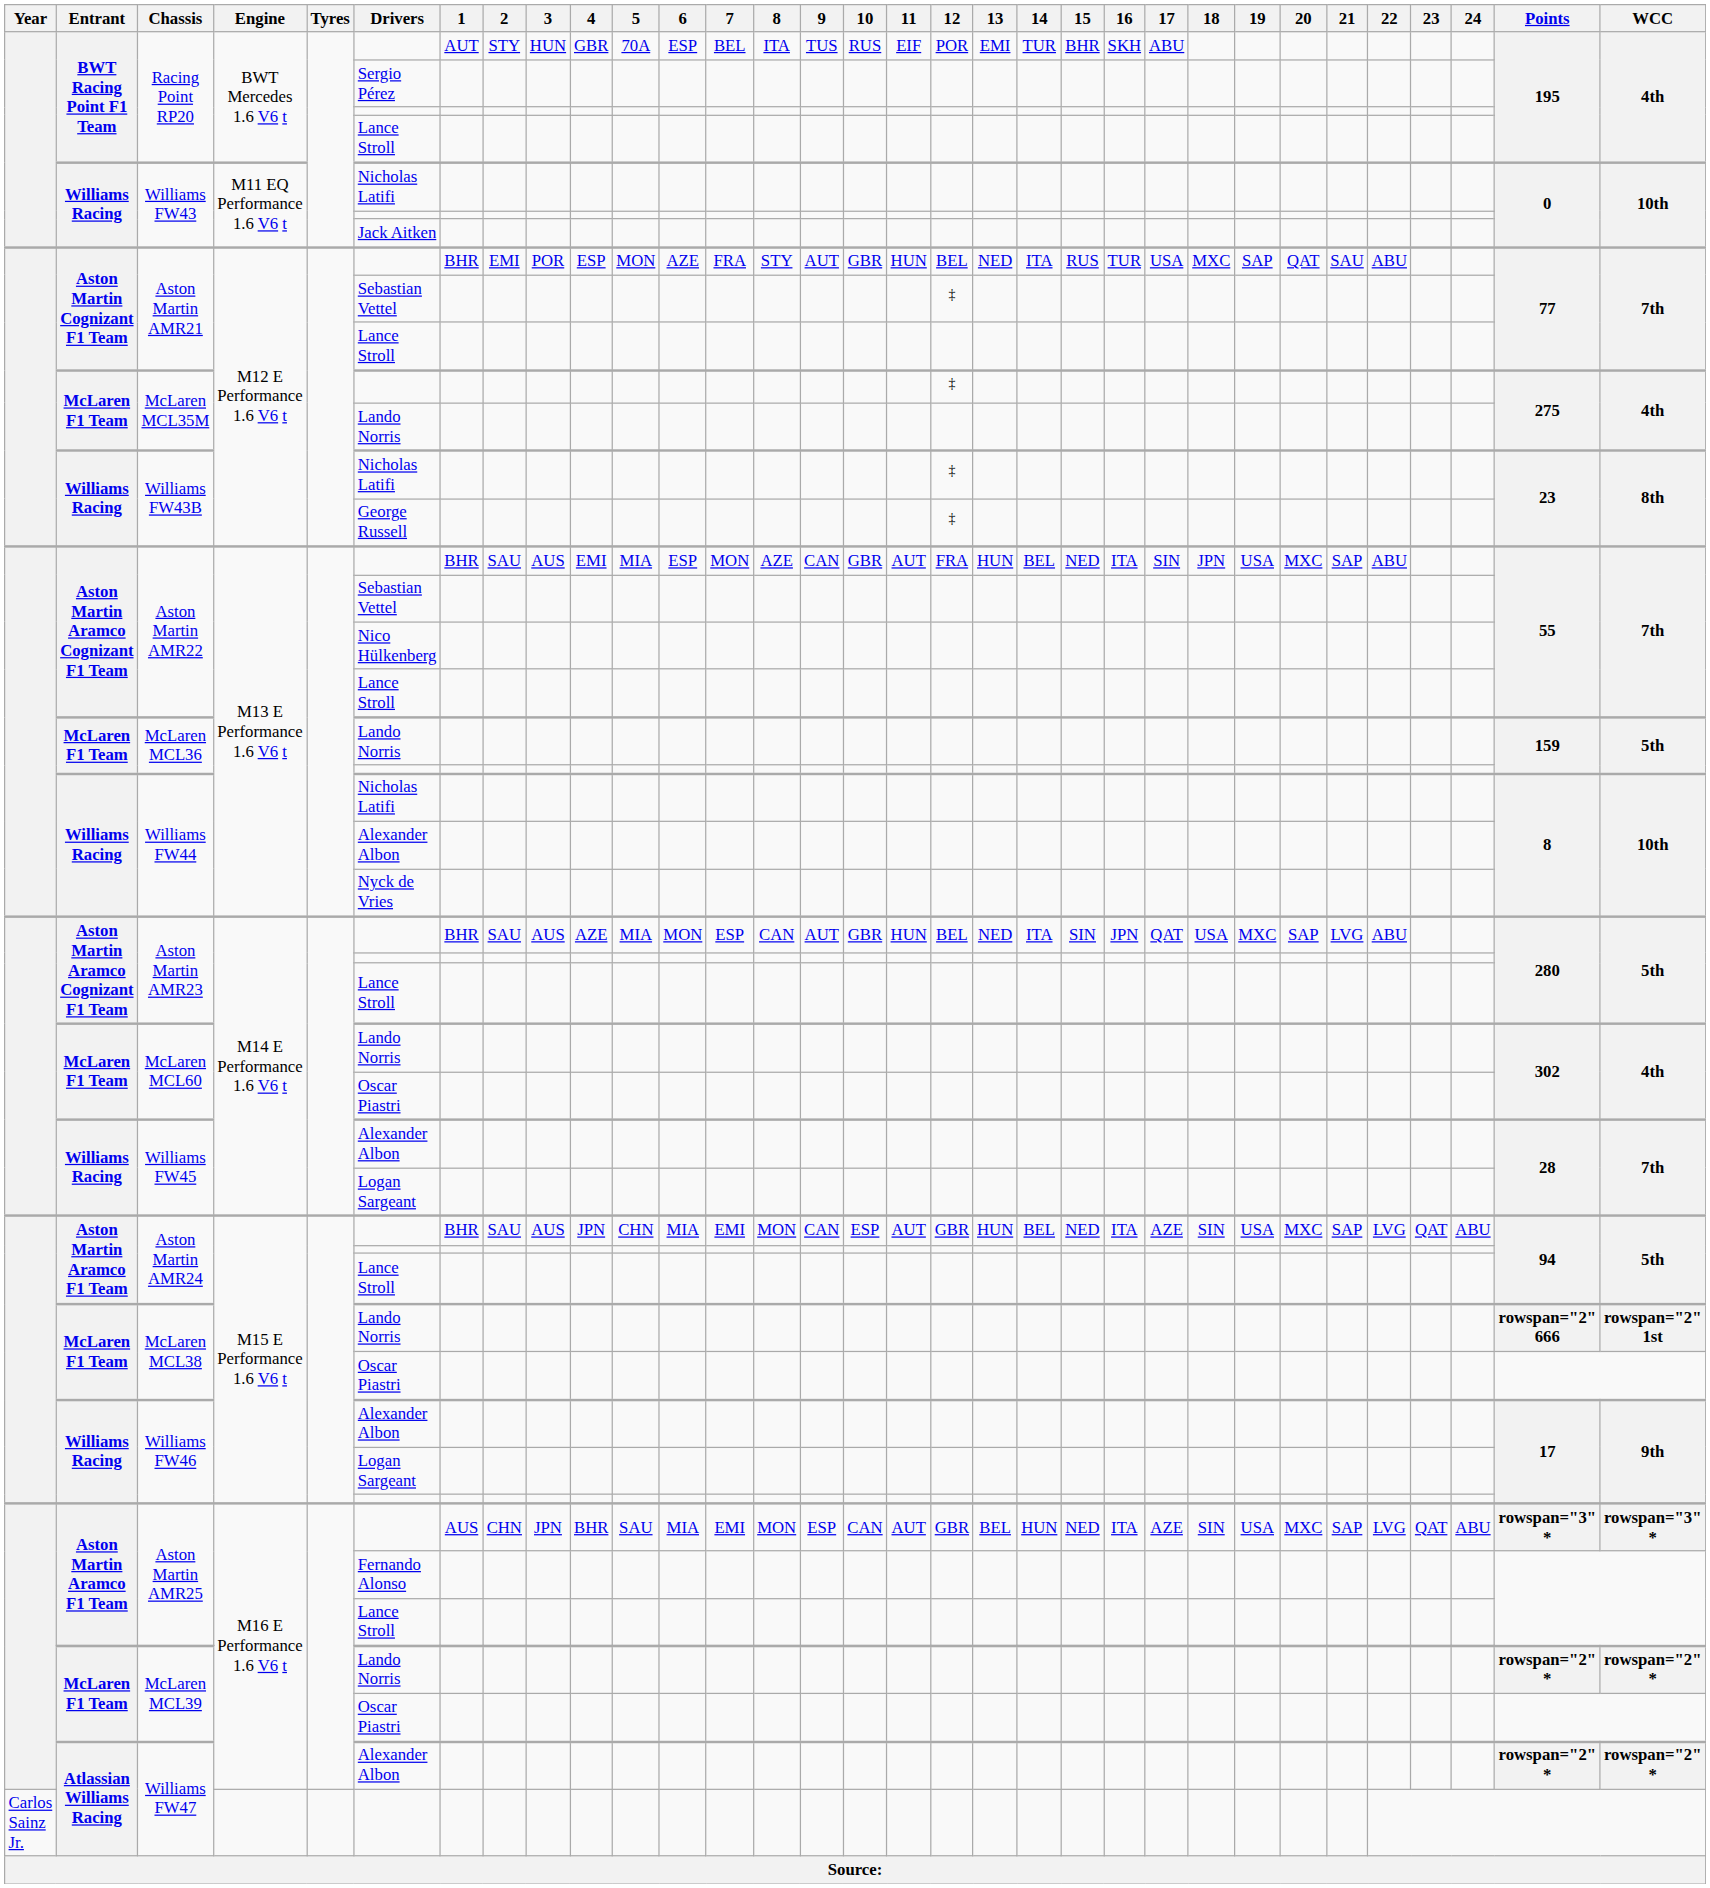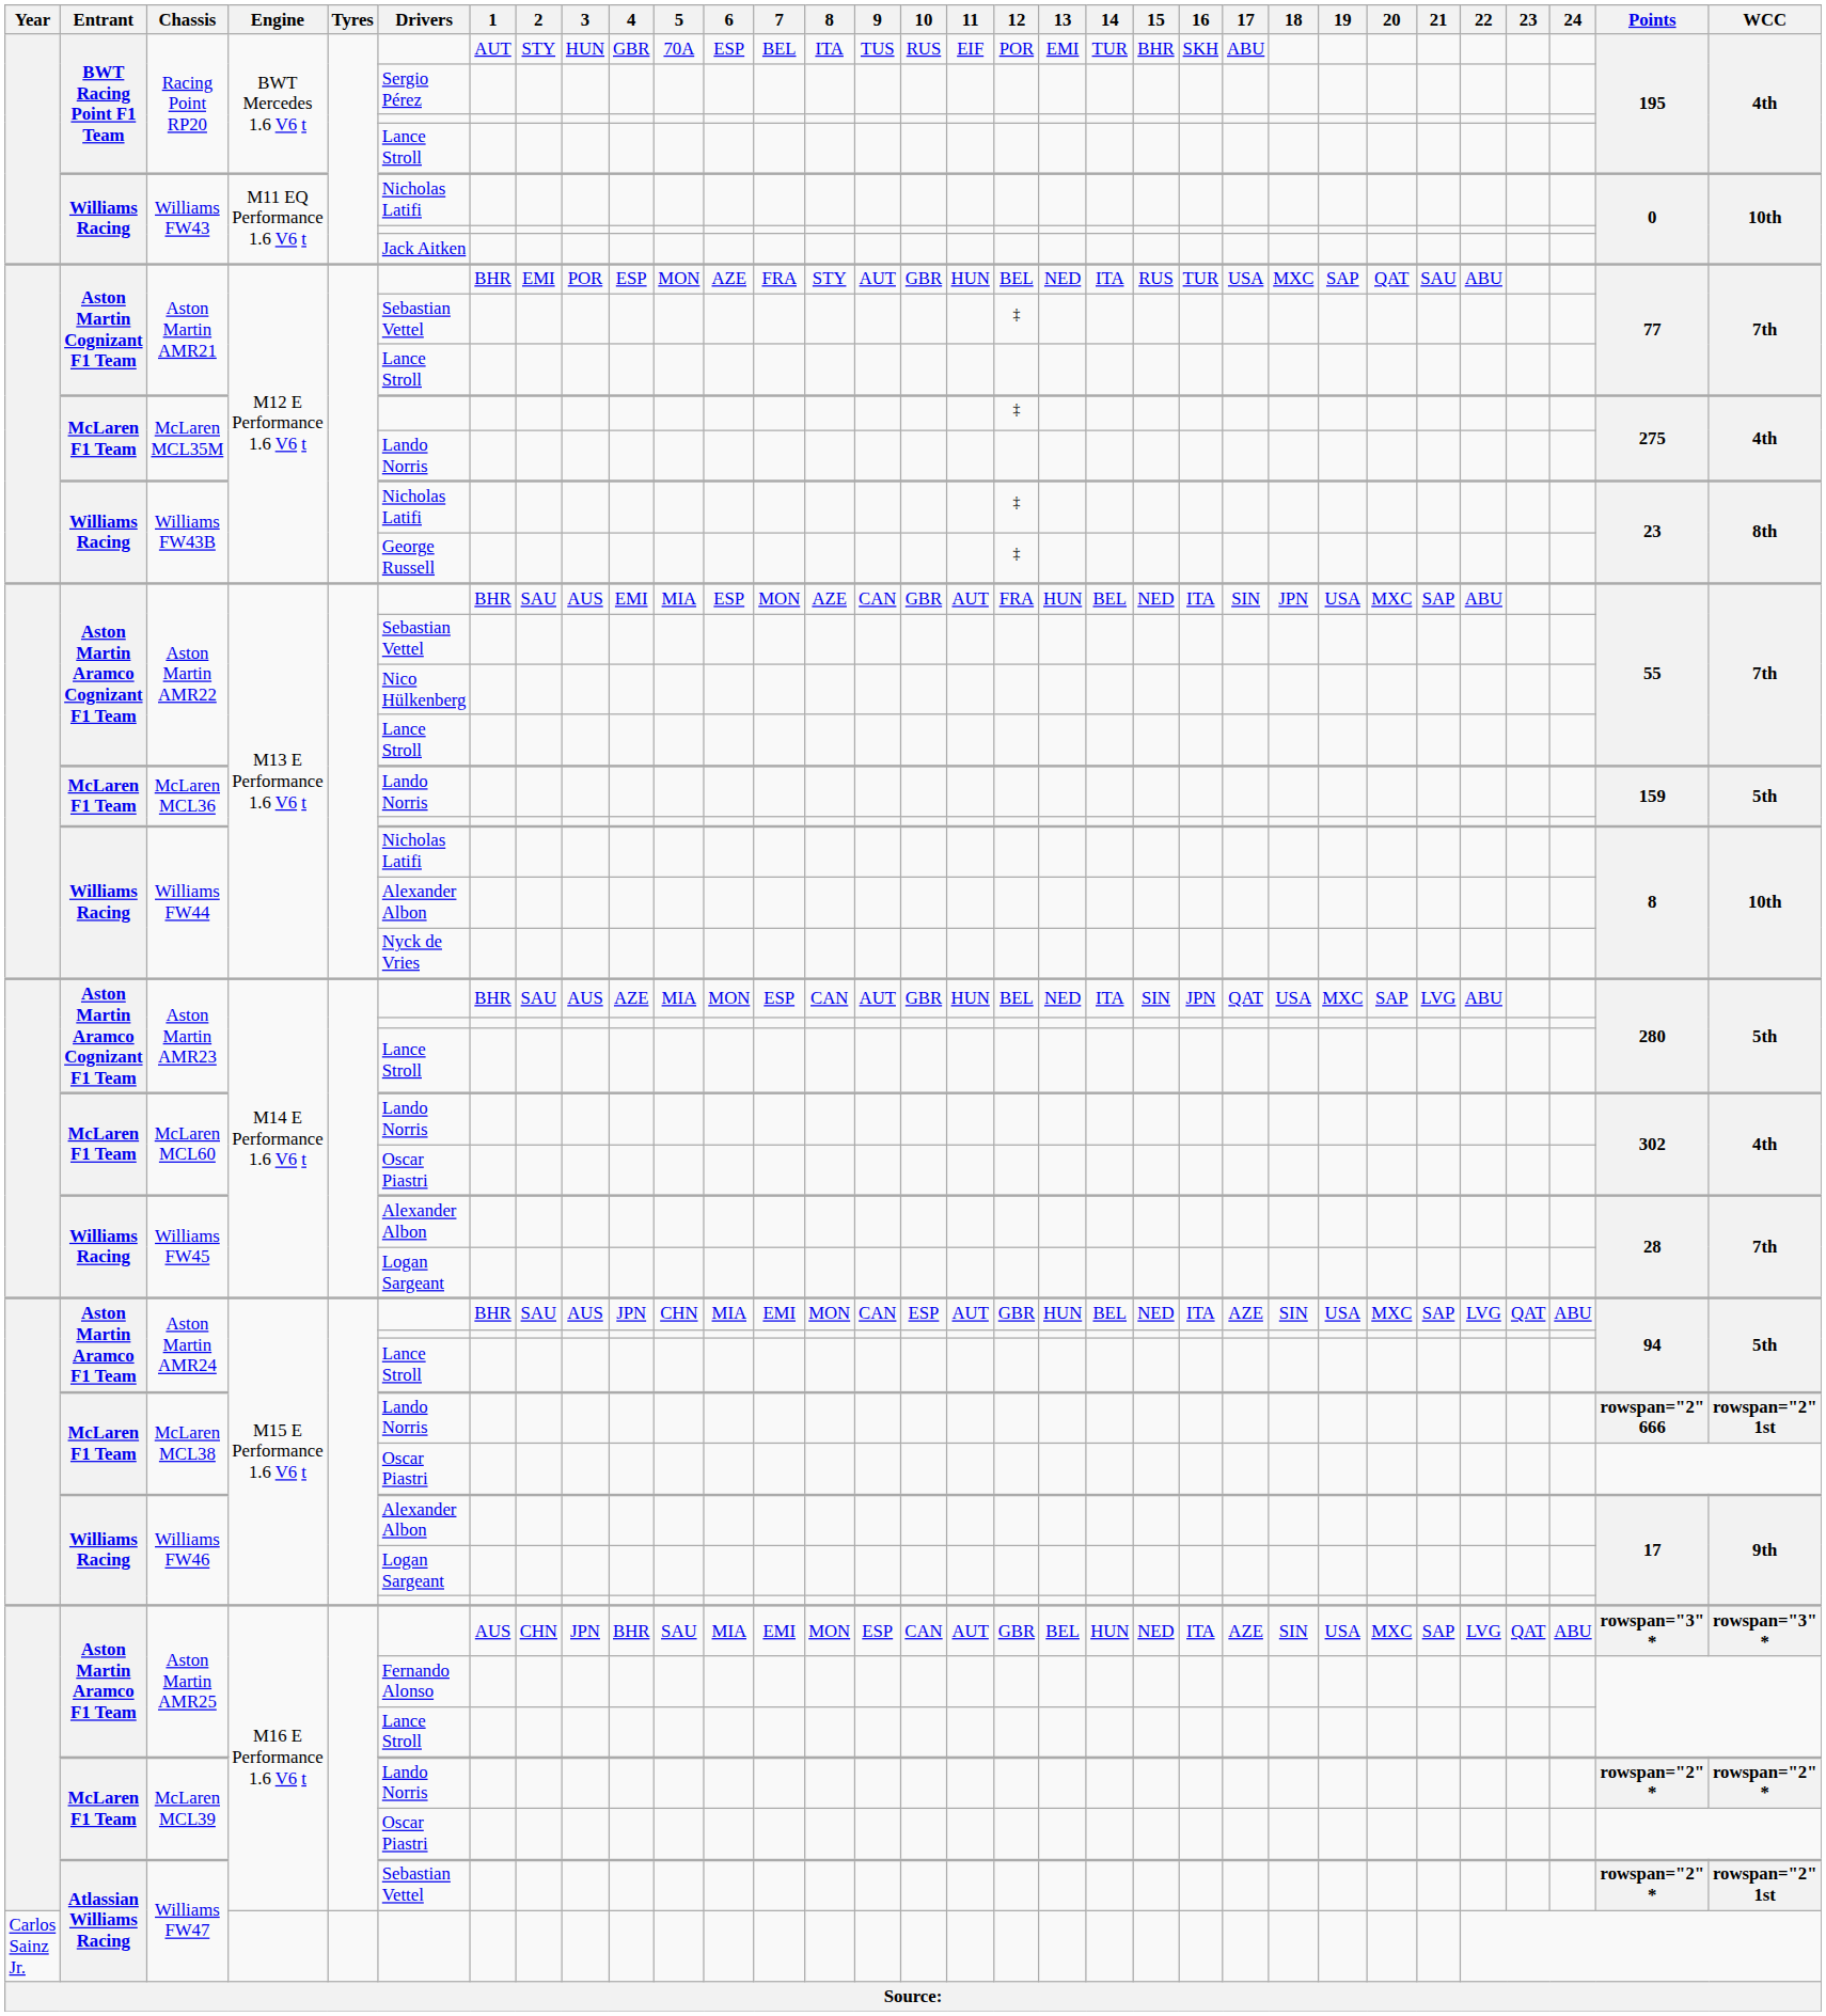Williams FW47 / M16 E Performance 1.6 V6 t | Drivers: Alexander Albon -> Sebastian Vettel
Williams FW47 / M16 E Performance 1.6 V6 t | WCC: rowspan="2" * -> rowspan="2" 1st
